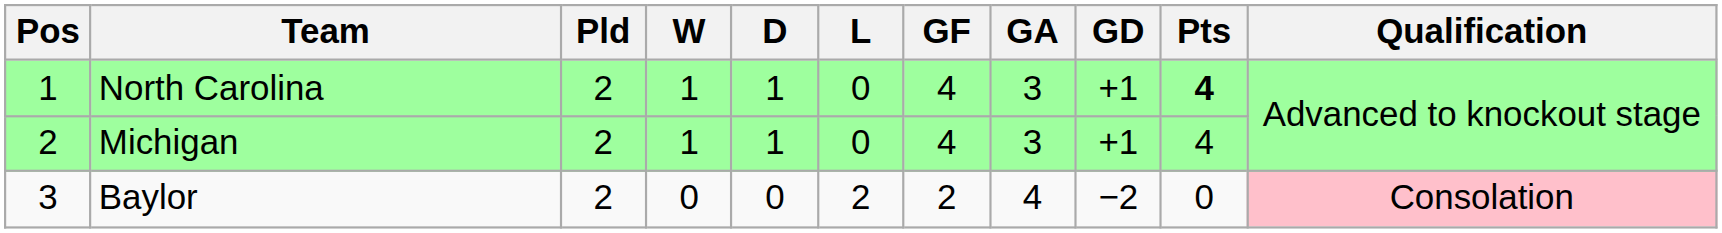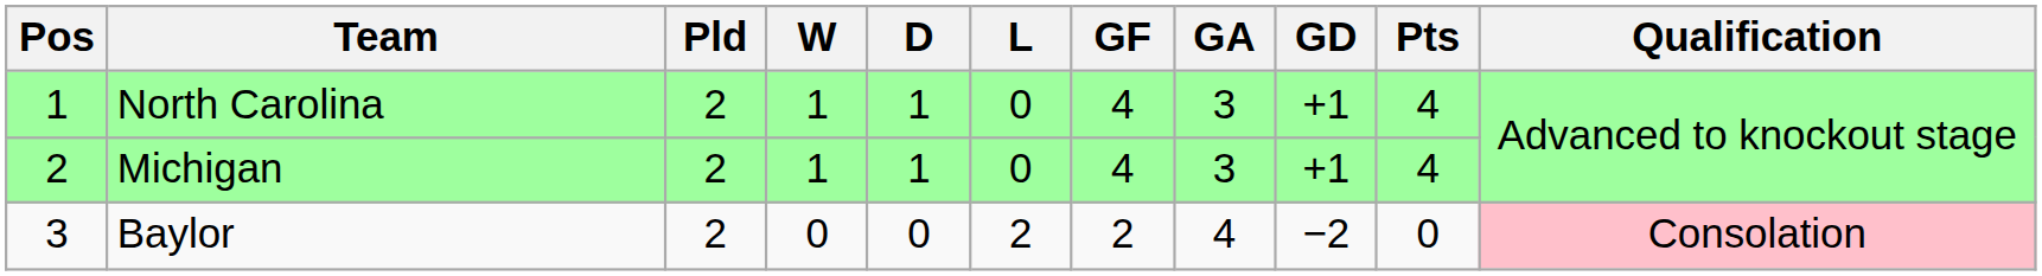North Carolina | Pts: bold -> normal
